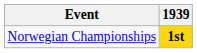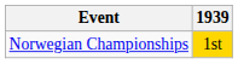Norwegian Championships | 1939: bold -> normal
